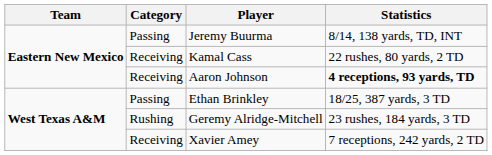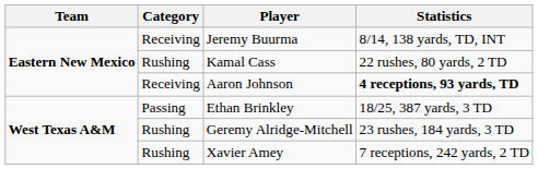Jeremy Buurma | Category: Passing -> Receiving
Kamal Cass | Category: Receiving -> Rushing
Xavier Amey | Category: Receiving -> Rushing
